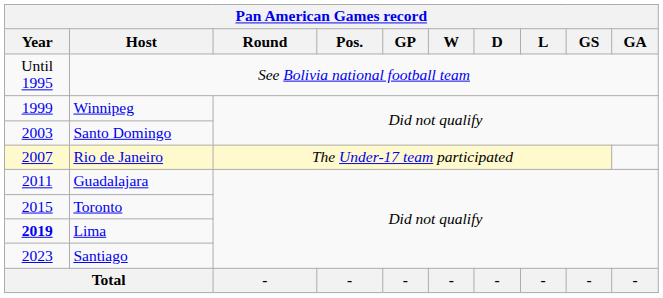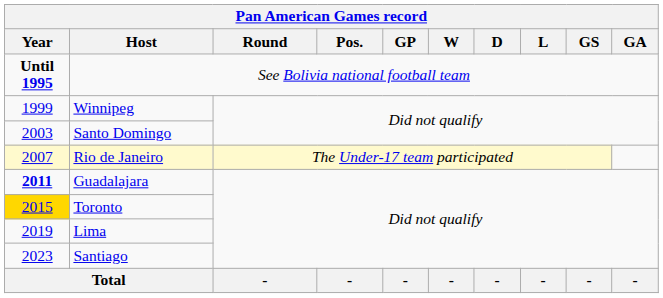See Bolivia national football team | Year: normal -> bold
Guadalajara | Year: normal -> bold
Toronto | Year: no background -> gold background
Lima | Year: bold -> normal
